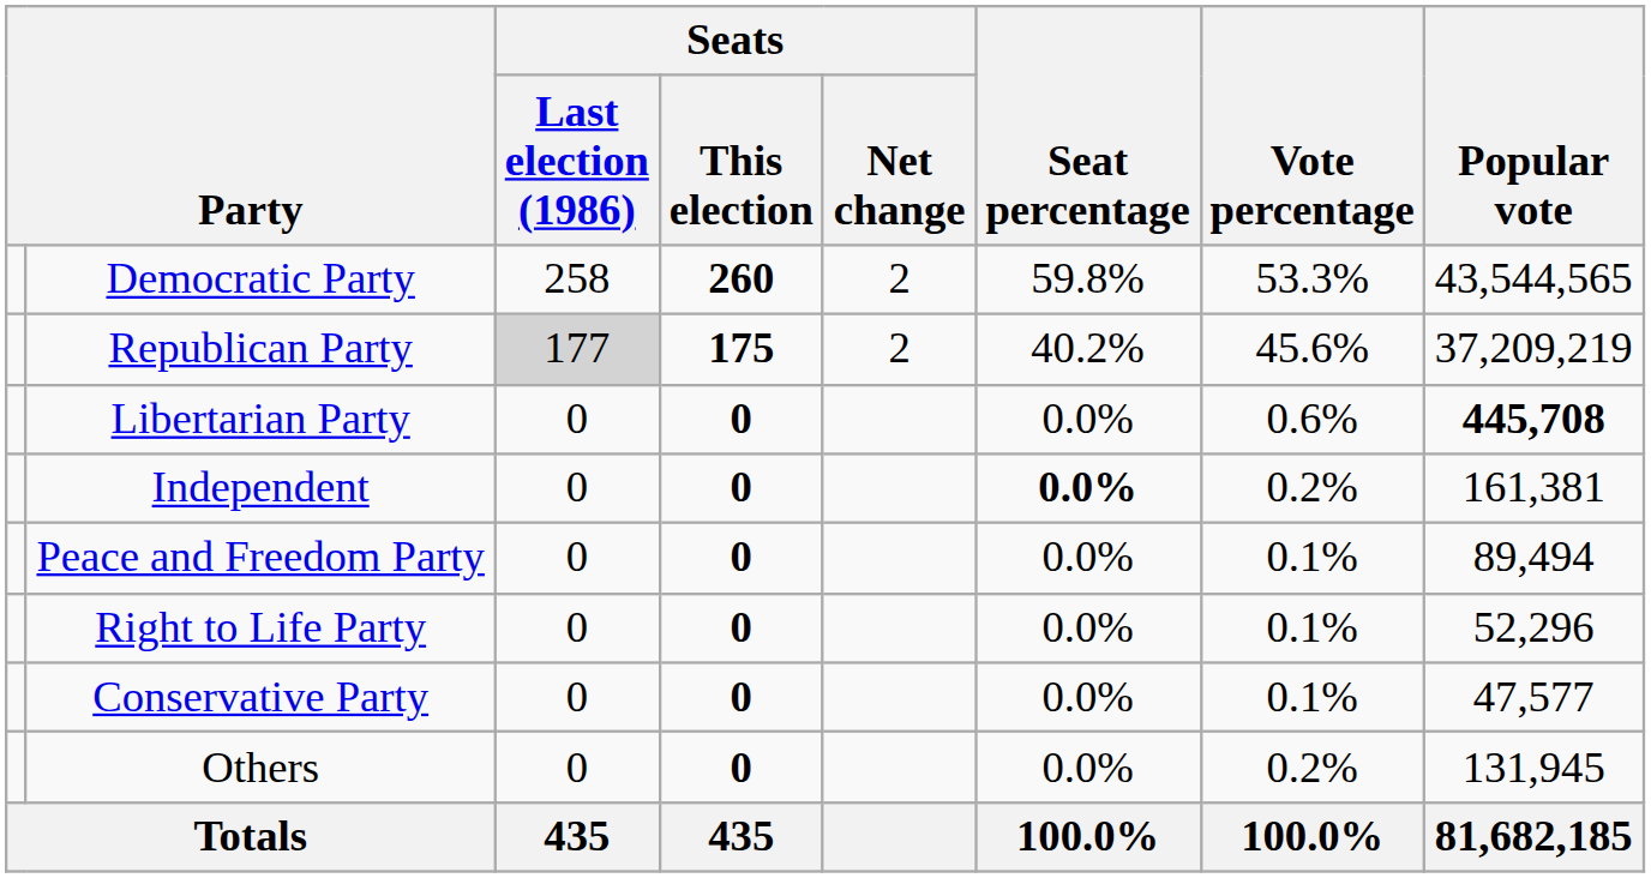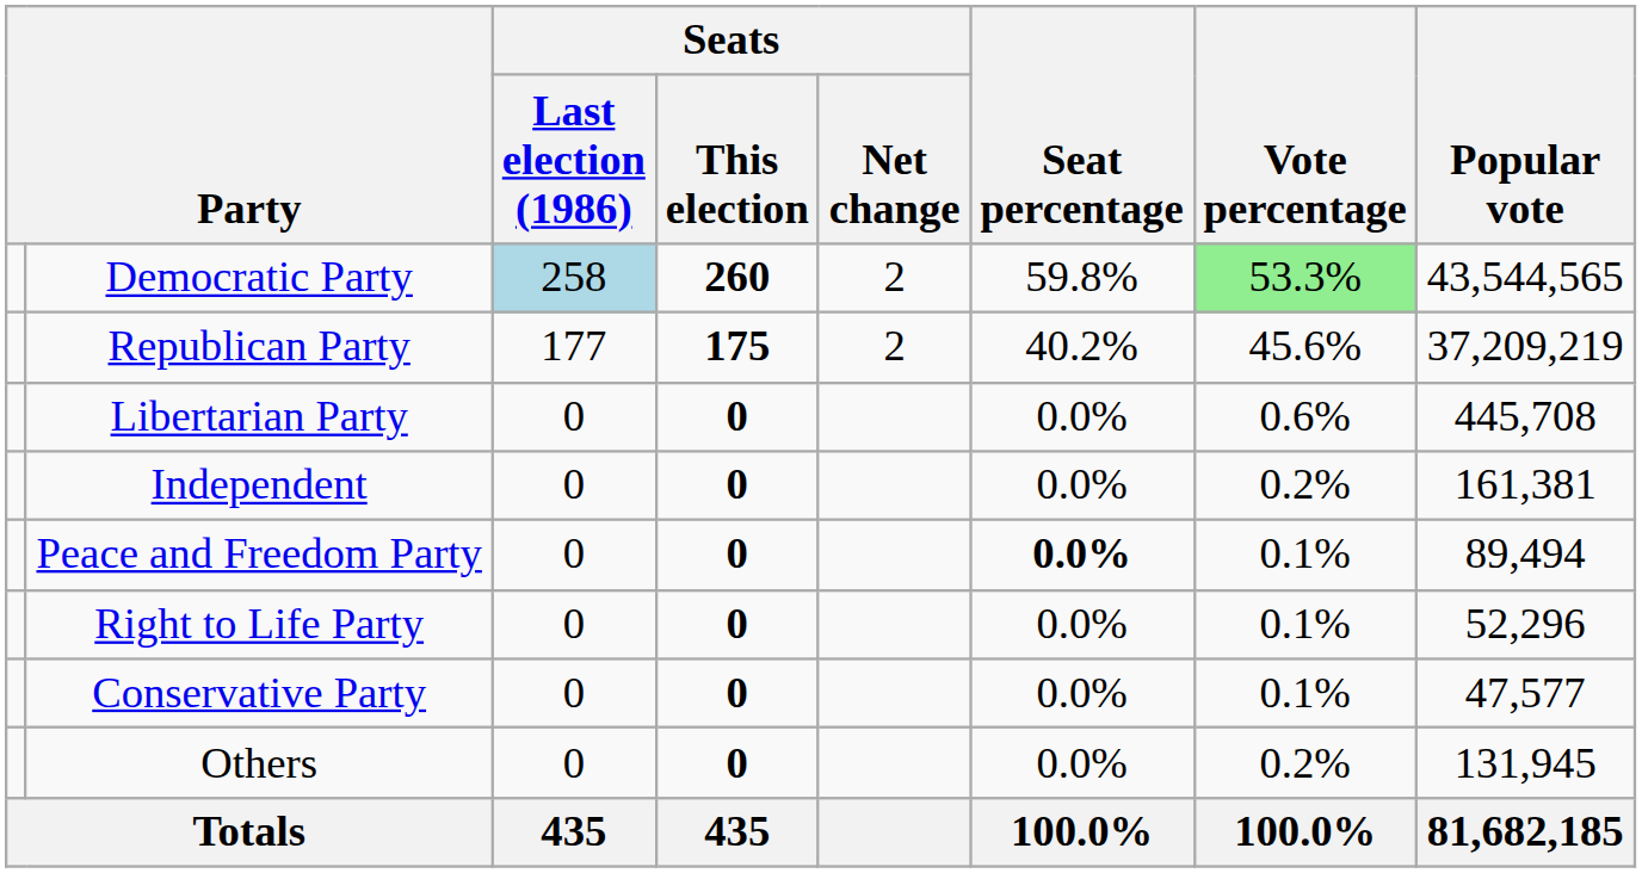Democratic Party | Seats / Last election (1986): no background -> lightblue background
Democratic Party | Vote percentage: no background -> lightgreen background
Republican Party | Seats / Last election (1986): lightgrey background -> no background
Libertarian Party | Popular vote: bold -> normal
Independent | Seat percentage: bold -> normal
Peace and Freedom Party | Seat percentage: normal -> bold
